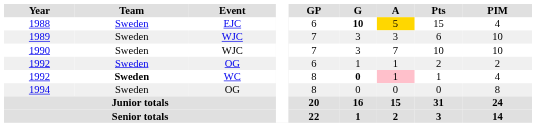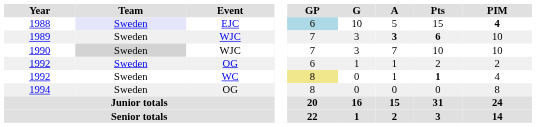1988 | Team: no background -> lavender background
1988 | GP: no background -> lightblue background
1988 | G: bold -> normal
1988 | A: gold background -> no background
1988 | PIM: normal -> bold
1989 | A: normal -> bold
1989 | Pts: normal -> bold
1990 | Team: no background -> lightgrey background
1992 / WC | Team: bold -> normal
1992 / WC | GP: no background -> khaki background
1992 / WC | G: bold -> normal
1992 / WC | A: pink background -> no background
1992 / WC | Pts: normal -> bold
